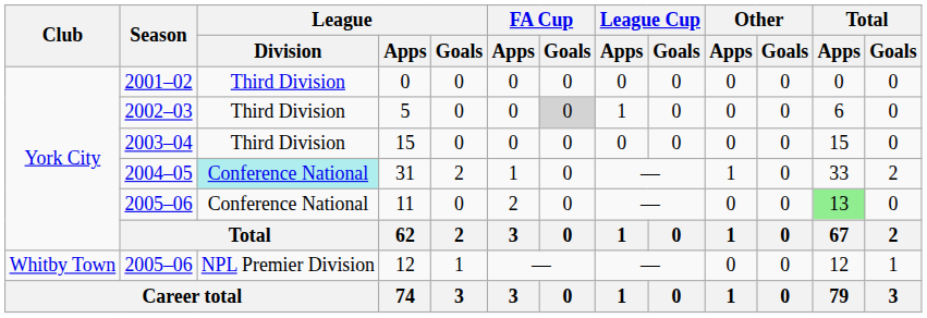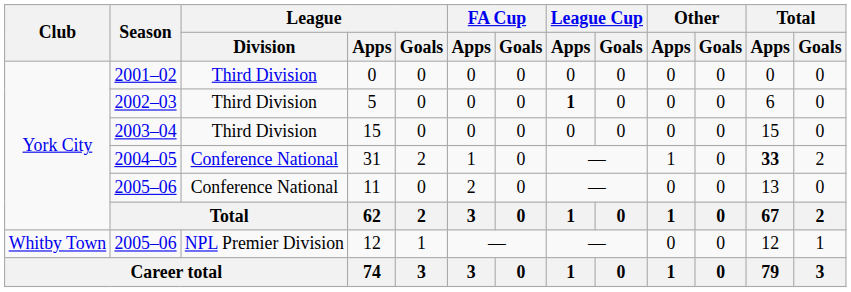5 | FA Cup / Goals: lightgrey background -> no background
5 | League Cup / Apps: normal -> bold
31 | League / Division: paleturquoise background -> no background
31 | Total / Apps: normal -> bold
11 | Total / Apps: lightgreen background -> no background
